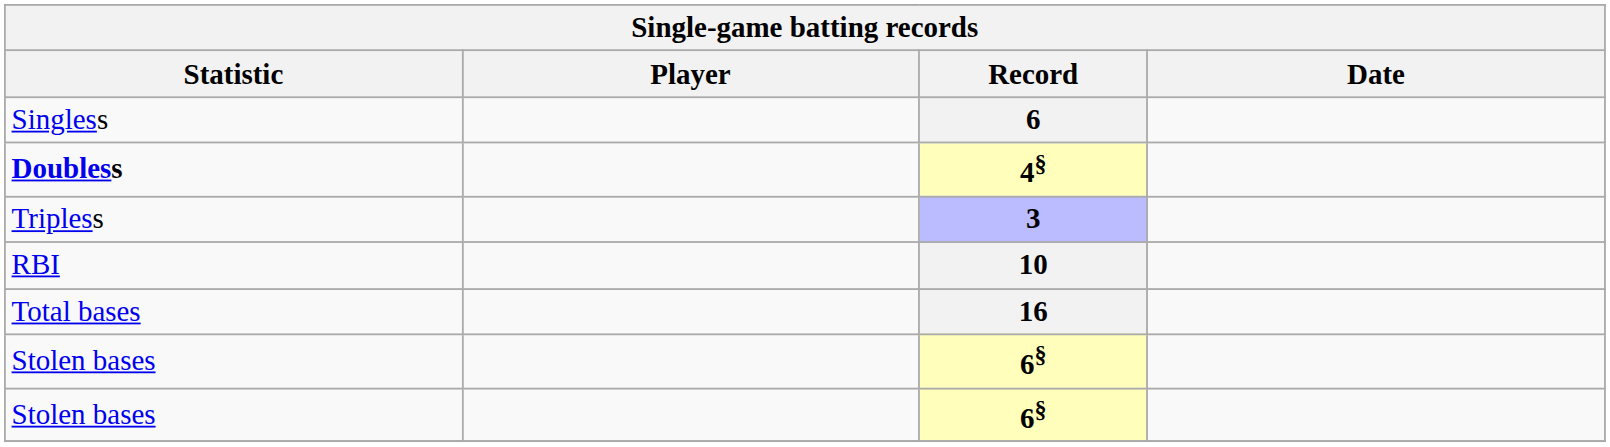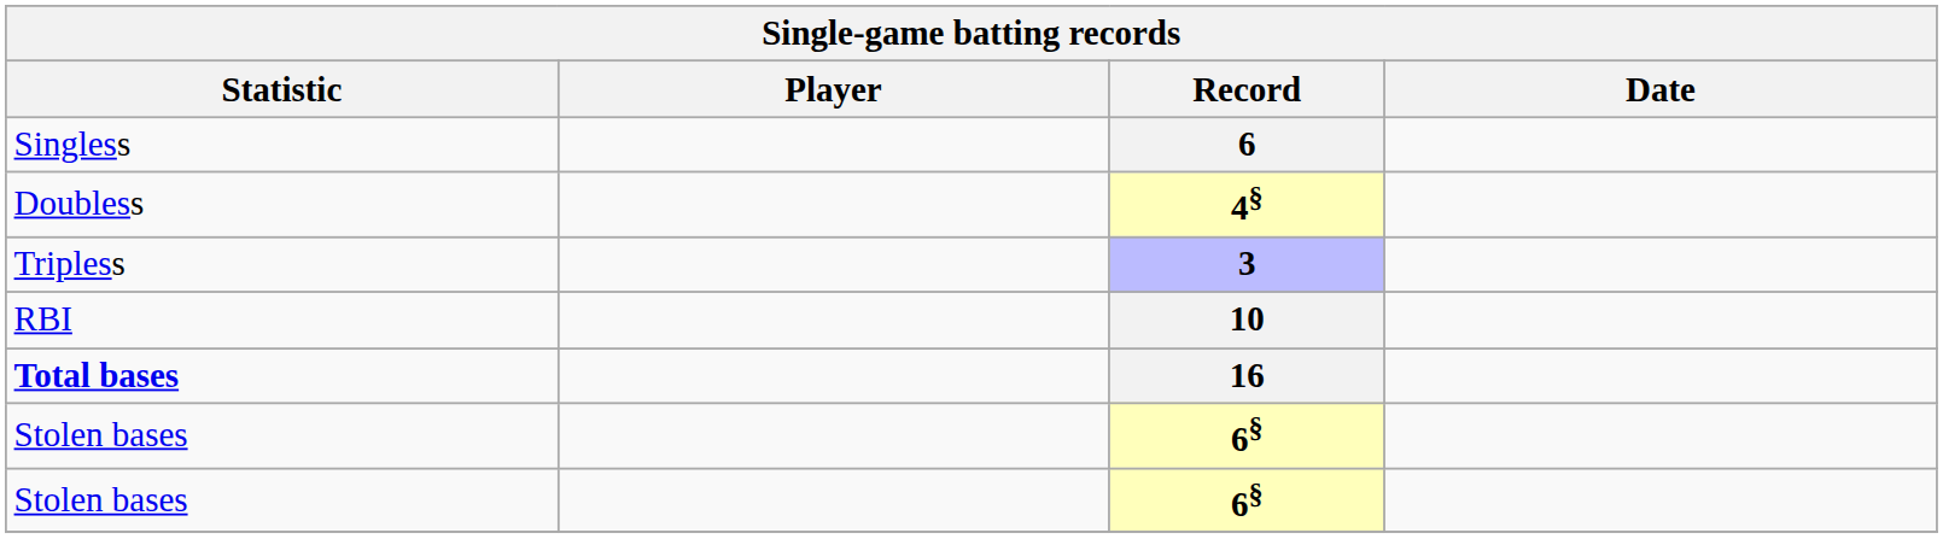Doubless | Statistic: bold -> normal
Total bases | Statistic: normal -> bold
